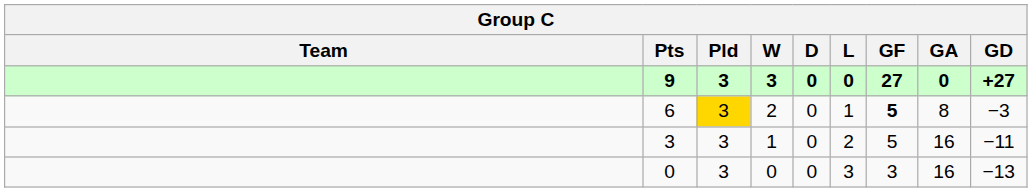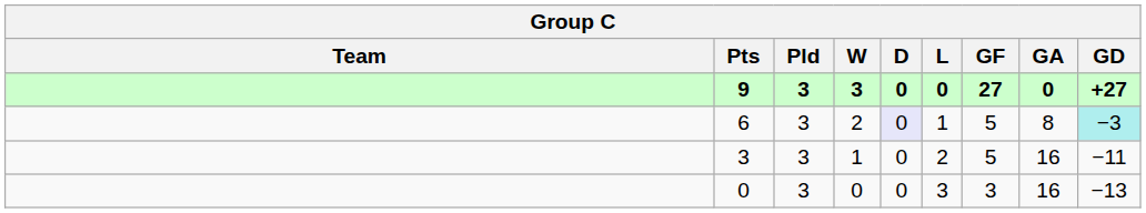6 | Pld: gold background -> no background
6 | D: no background -> lavender background
6 | GF: bold -> normal
6 | GD: no background -> paleturquoise background
